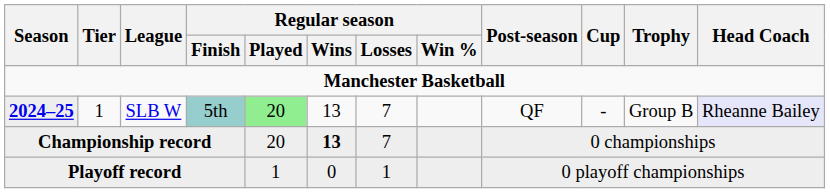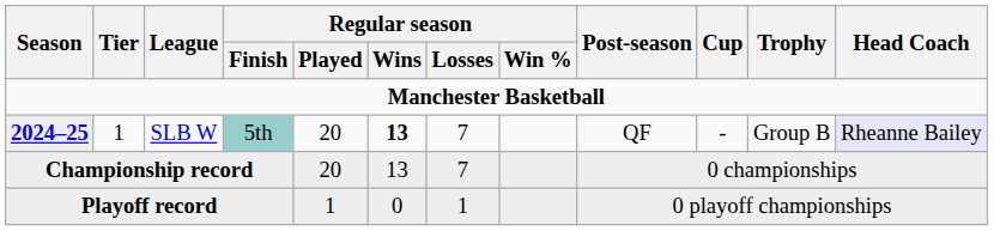2024–25 | Regular season / Played: lightgreen background -> no background
2024–25 | Regular season / Wins: normal -> bold
Championship record | Regular season / Wins: bold -> normal
